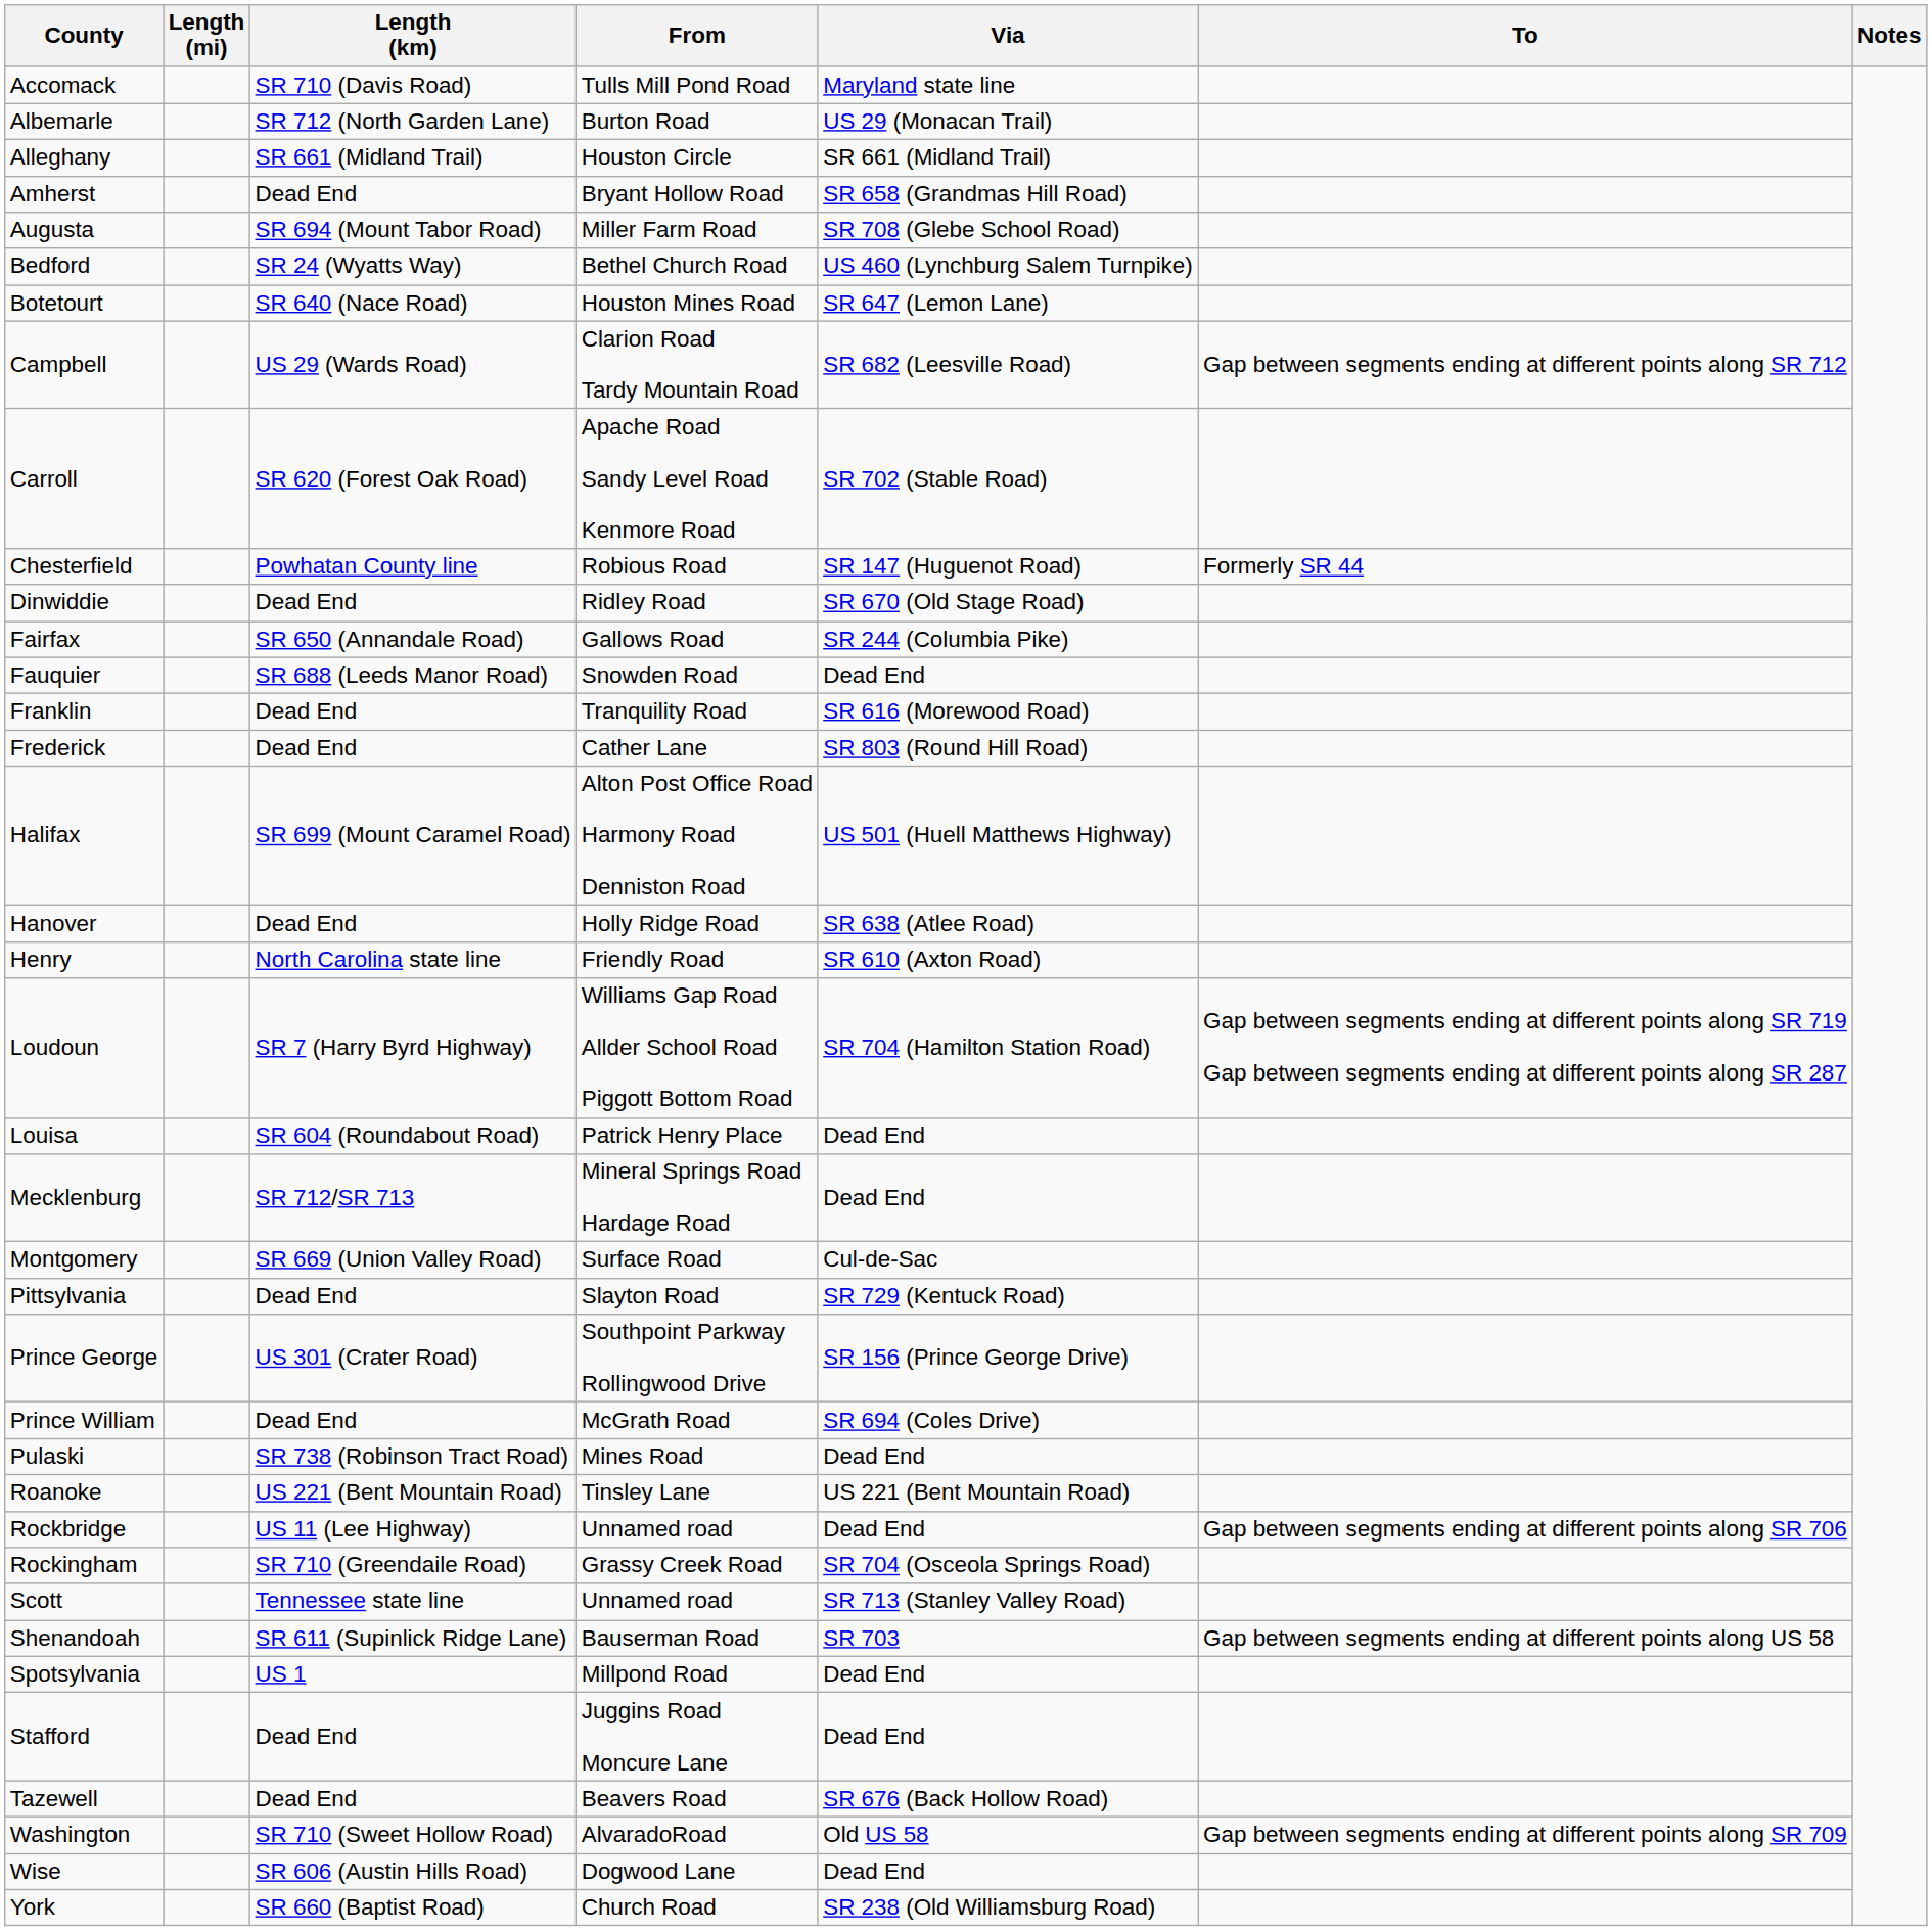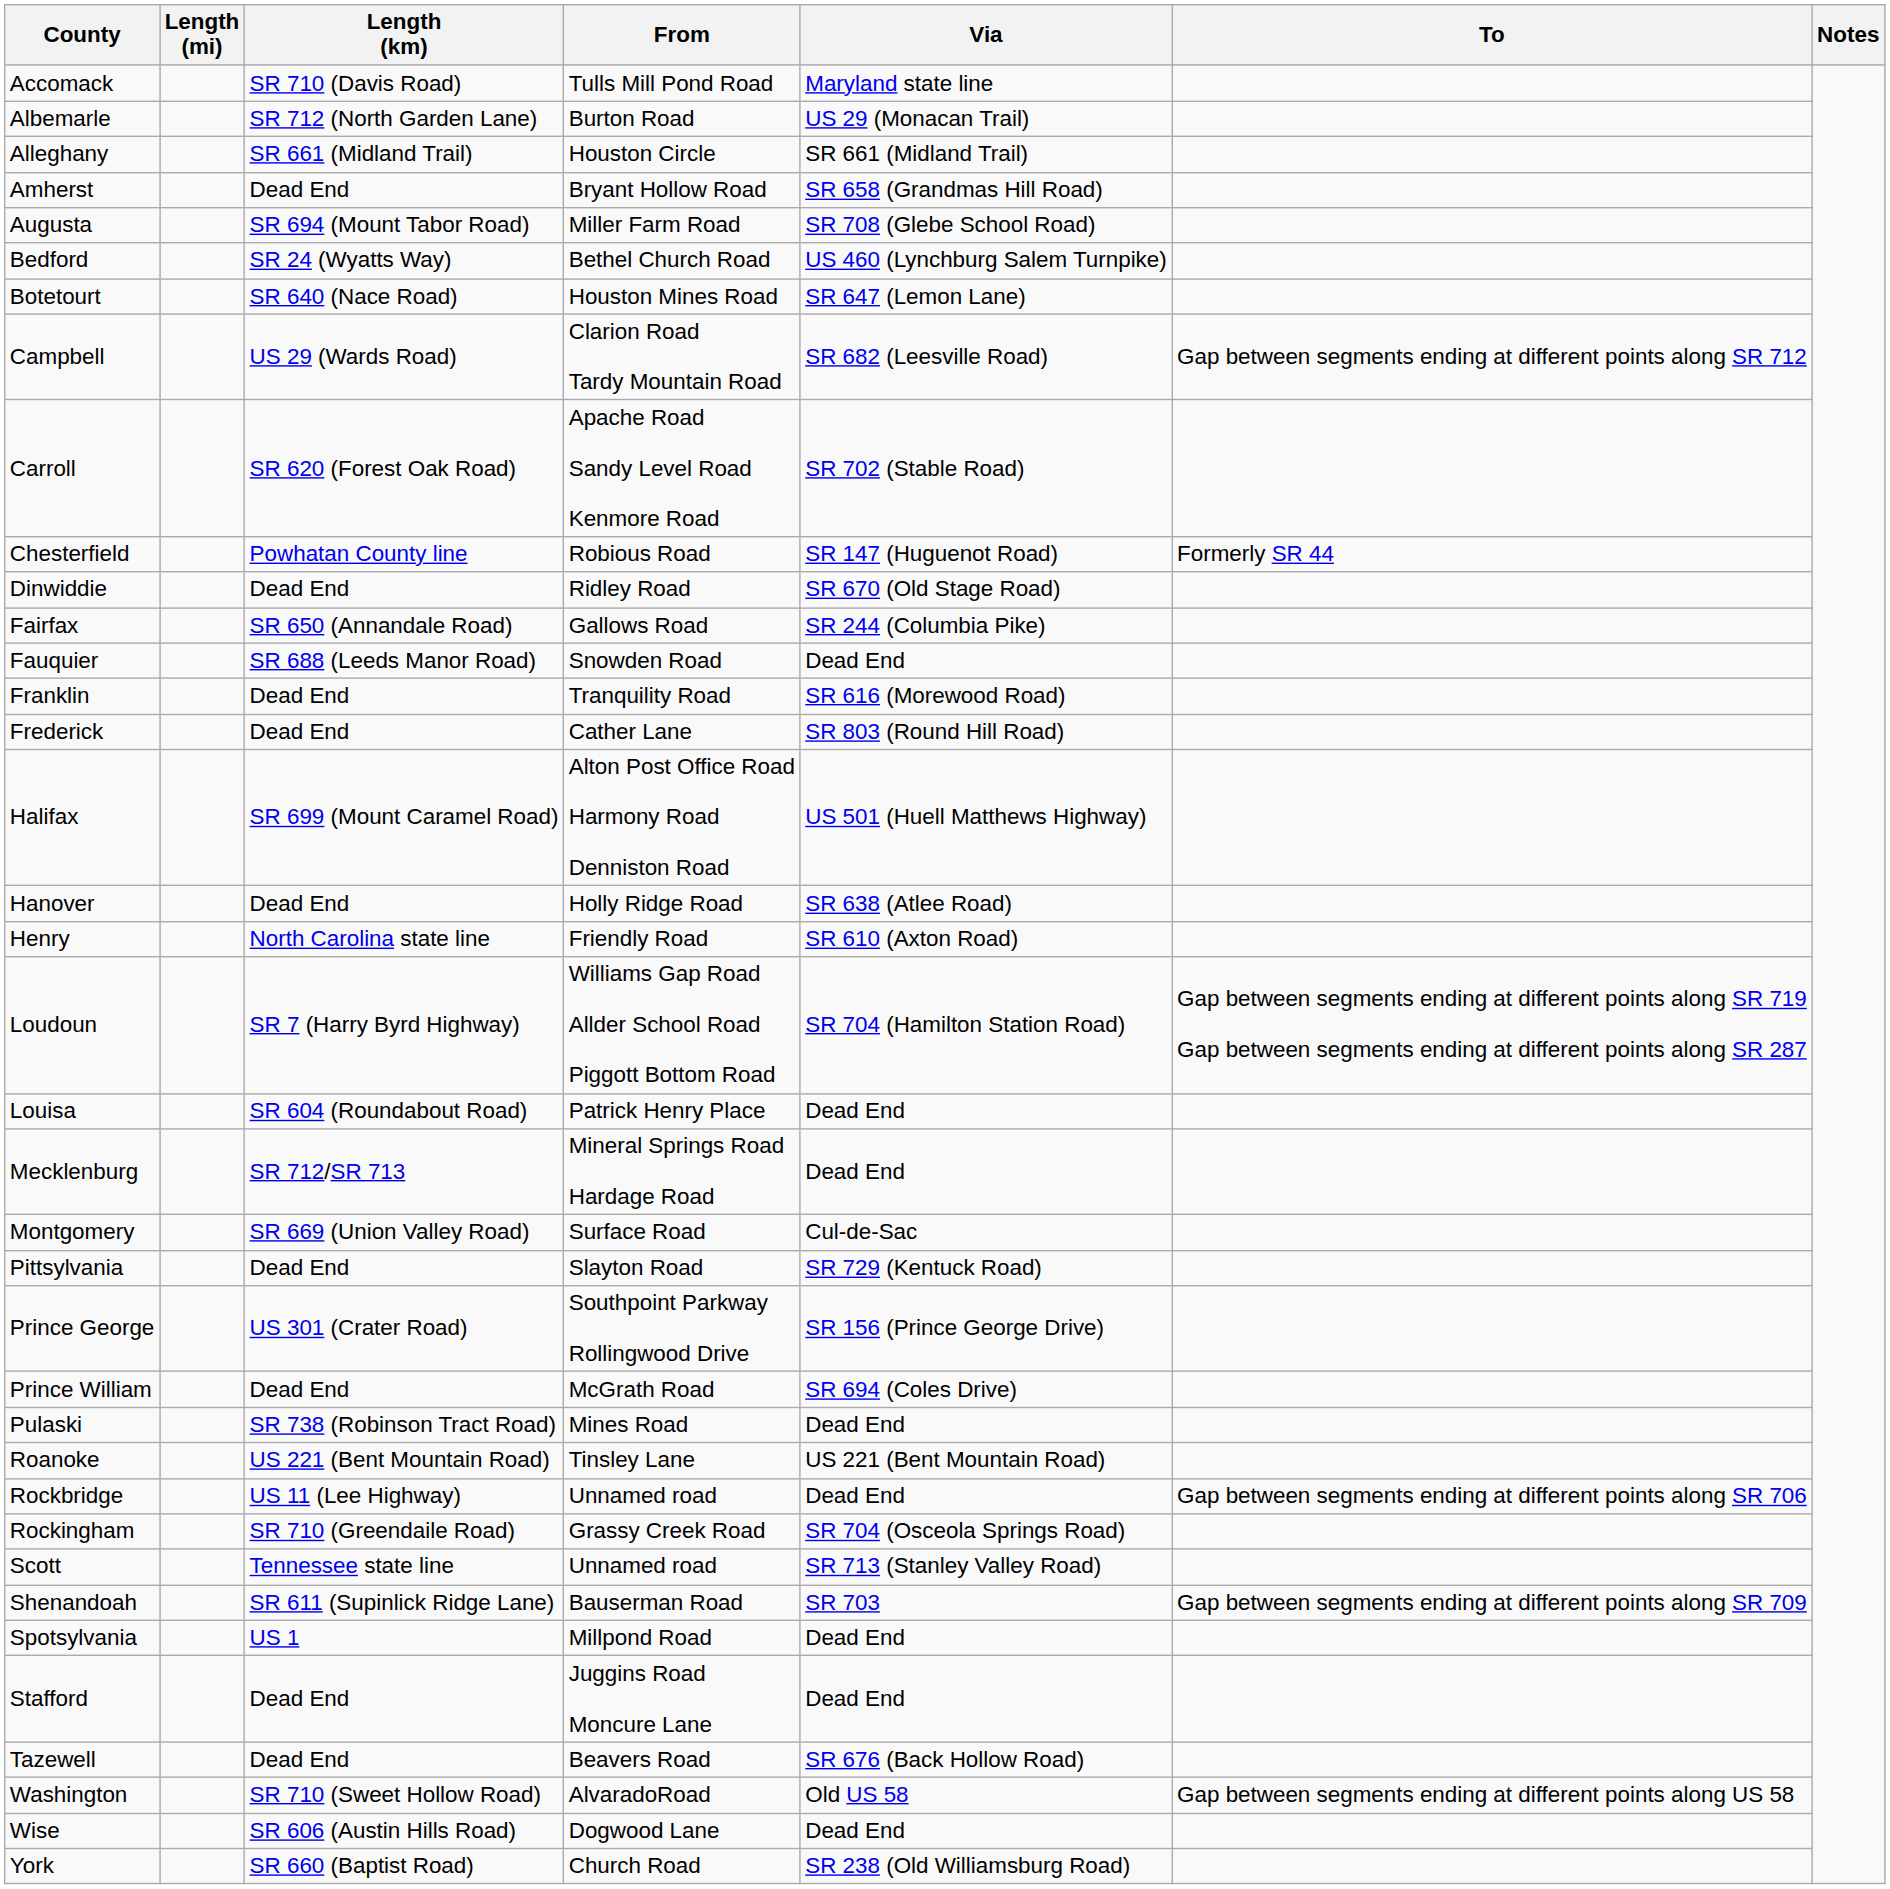Shenandoah | To: Gap between segments ending at different points along US 58 -> Gap between segments ending at different points along SR 709
Washington | To: Gap between segments ending at different points along SR 709 -> Gap between segments ending at different points along US 58
